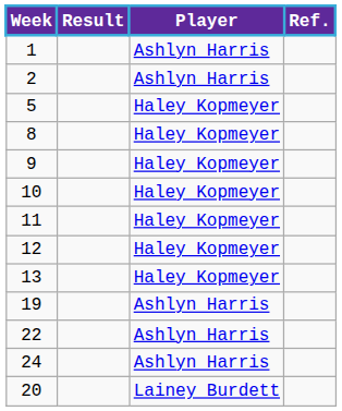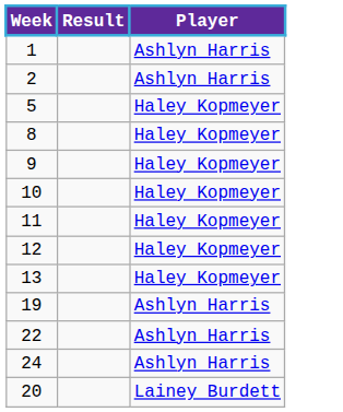- column: Ref.
